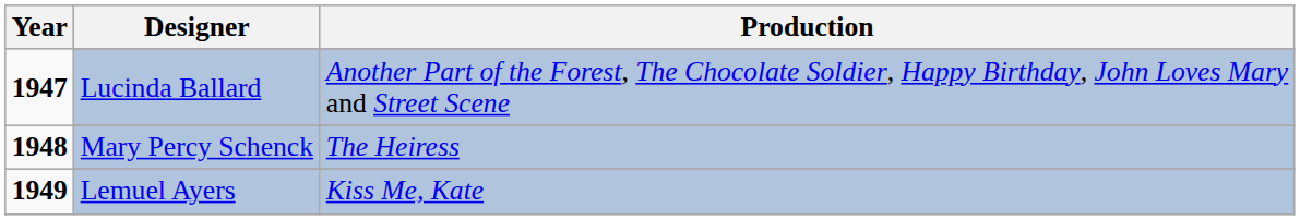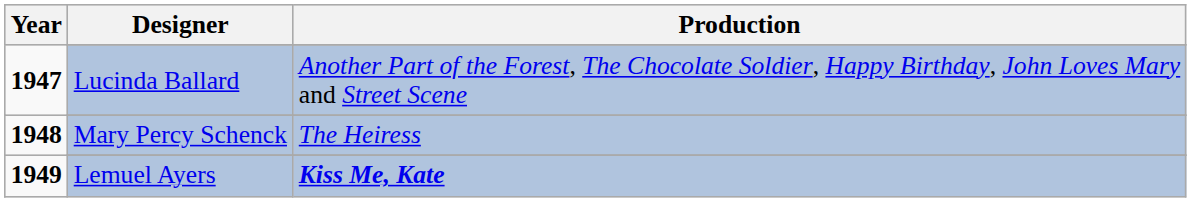Lemuel Ayers | Production: normal -> bold
